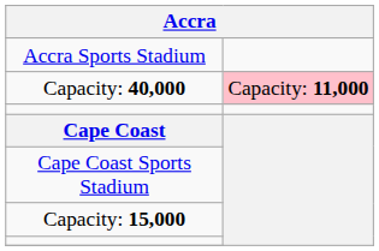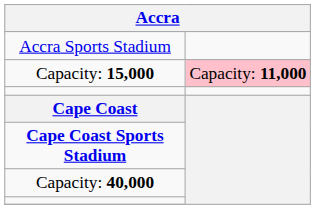row 3 | column 1: Capacity: 40,000 -> Capacity: 15,000
row 6 | column 1: normal -> bold
row 7 | column 1: Capacity: 15,000 -> Capacity: 40,000
